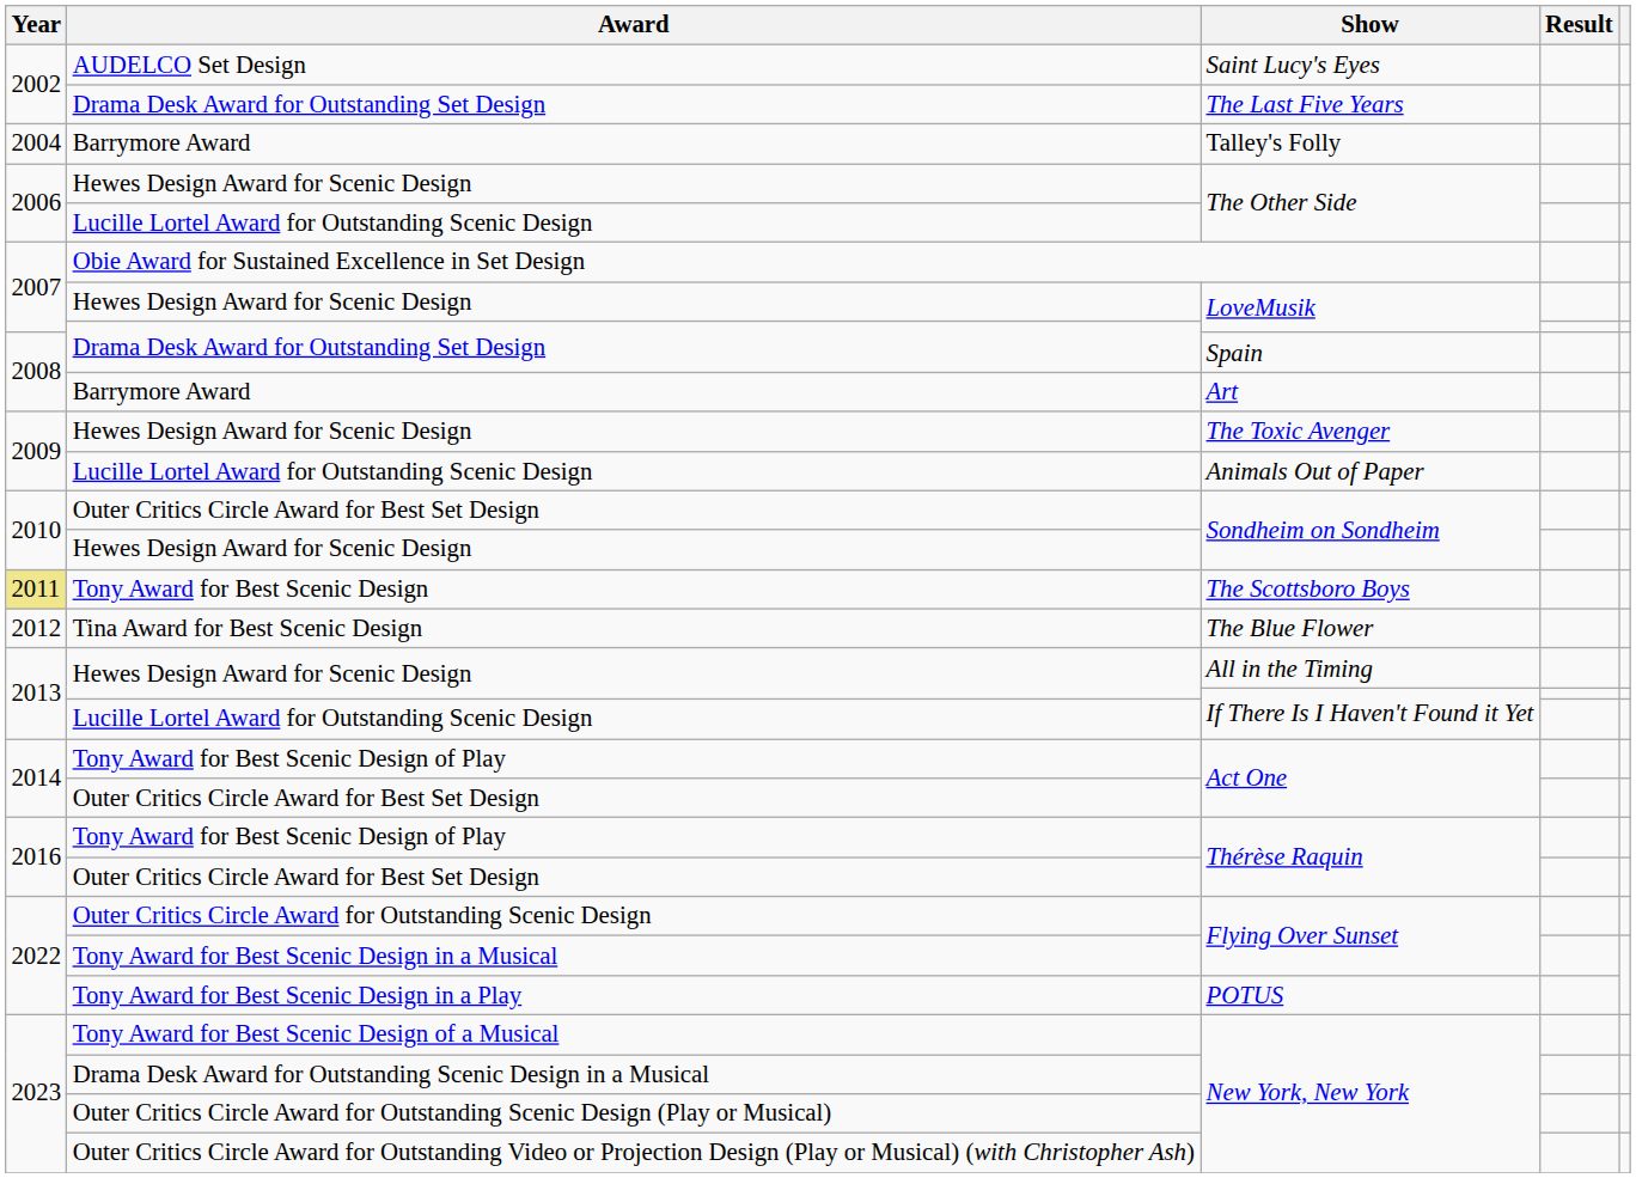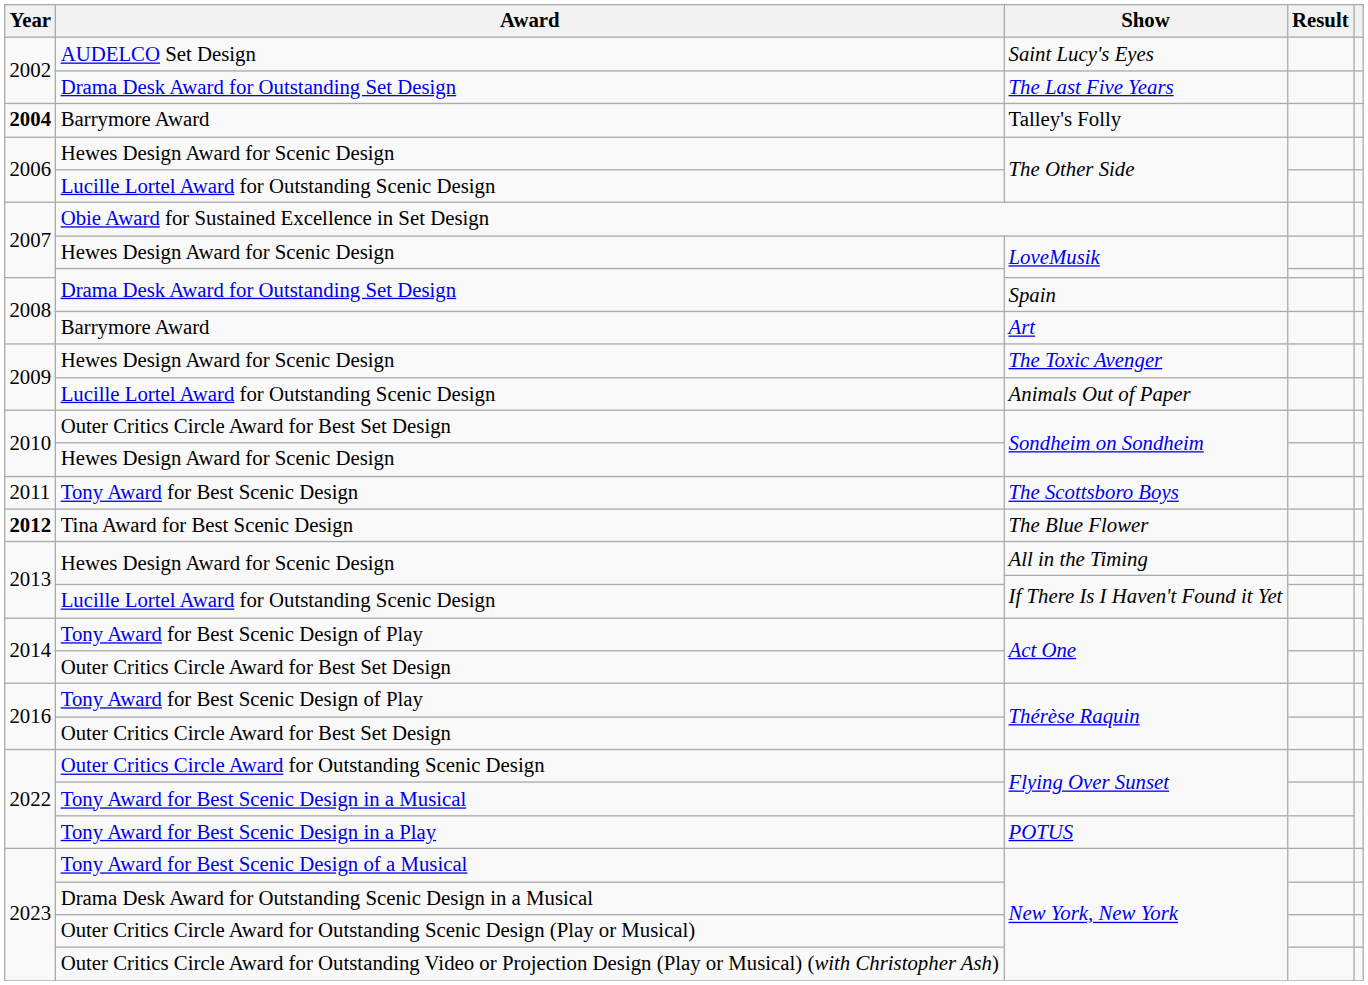Talley's Folly | Year: normal -> bold
The Scottsboro Boys | Year: khaki background -> no background
The Blue Flower | Year: normal -> bold
